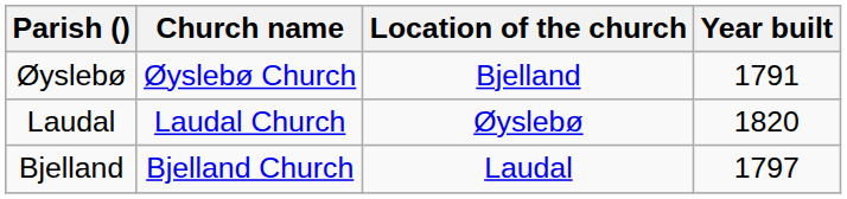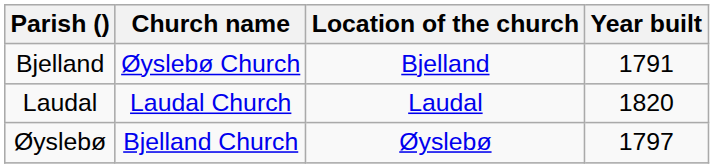row 2 | Parish (): Øyslebø -> Bjelland
row 3 | Location of the church: Øyslebø -> Laudal
row 4 | Parish (): Bjelland -> Øyslebø
row 4 | Location of the church: Laudal -> Øyslebø
